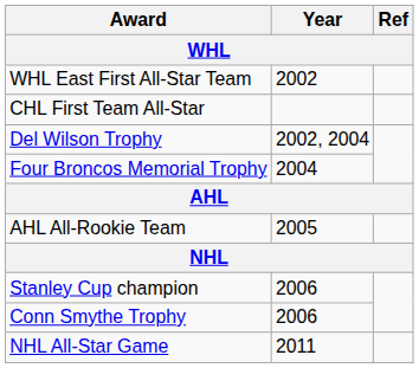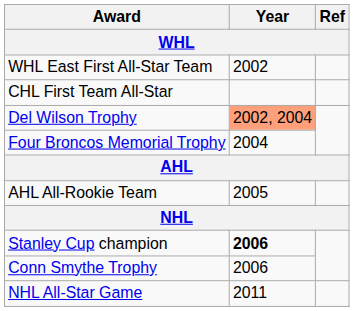Del Wilson Trophy | Year: no background -> lightsalmon background
Stanley Cup champion | Year: normal -> bold
